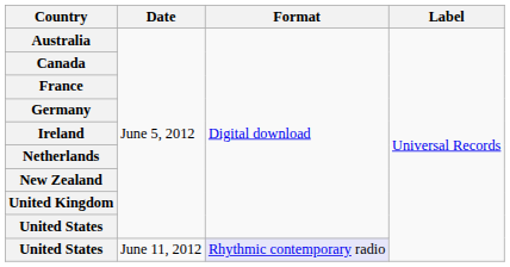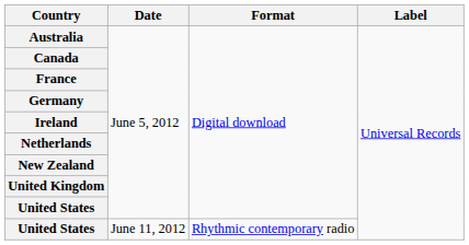United States / June 11, 2012 | Format: lavender background -> no background
